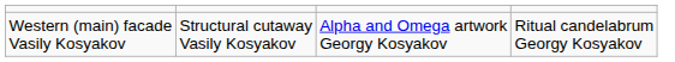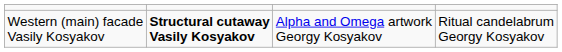Western (main) facade Vasily Kosyakov | column 2: normal -> bold
